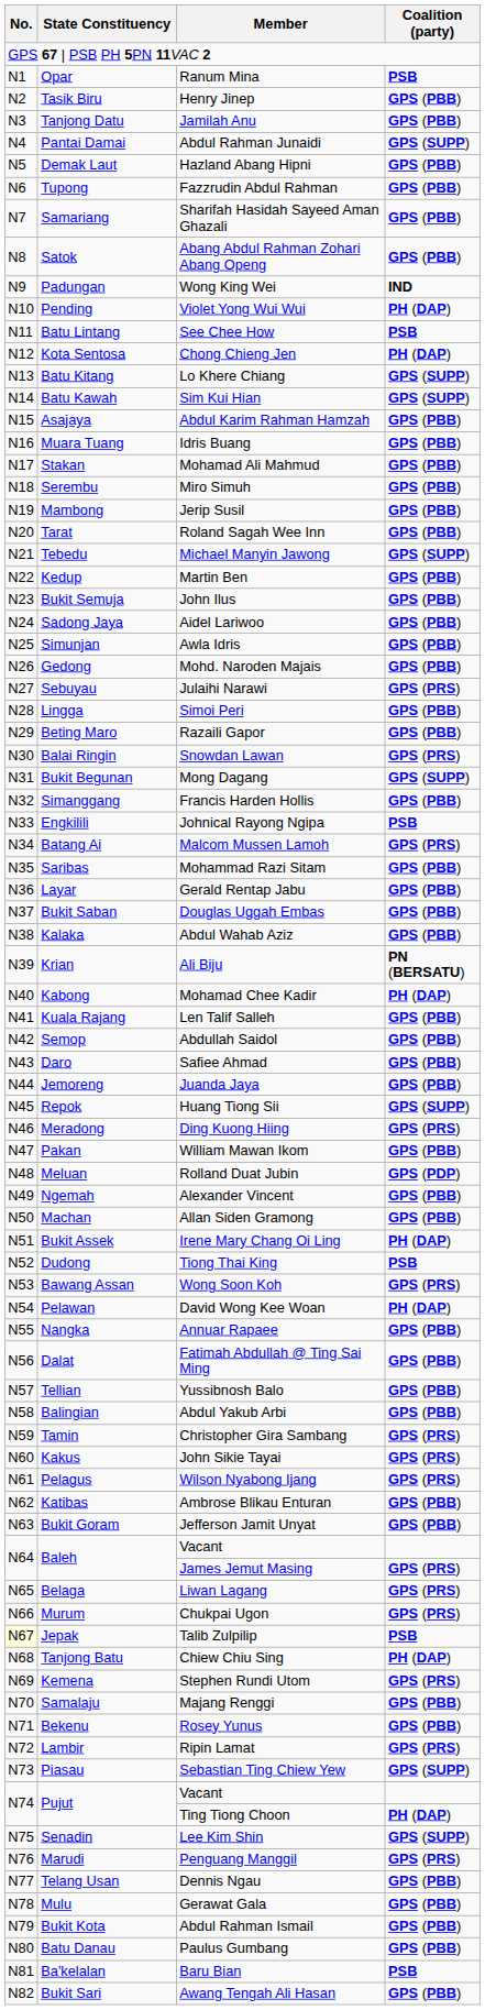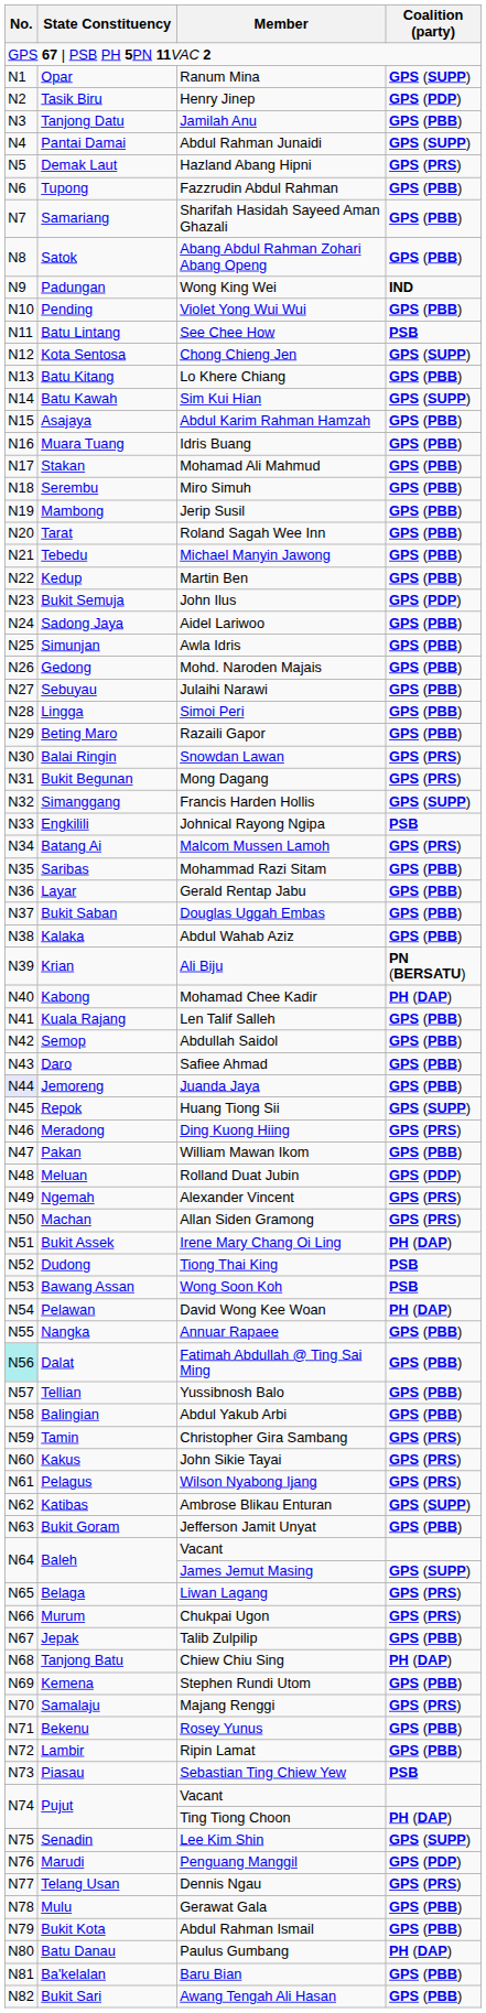Ranum Mina | Coalition (party): PSB -> GPS (SUPP)
Henry Jinep | Coalition (party): GPS (PBB) -> GPS (PDP)
Hazland Abang Hipni | Coalition (party): GPS (PBB) -> GPS (PRS)
Violet Yong Wui Wui | Coalition (party): PH (DAP) -> GPS (PBB)
Chong Chieng Jen | Coalition (party): PH (DAP) -> GPS (SUPP)
Lo Khere Chiang | Coalition (party): GPS (SUPP) -> GPS (PBB)
Michael Manyin Jawong | Coalition (party): GPS (SUPP) -> GPS (PBB)
John Ilus | Coalition (party): GPS (PBB) -> GPS (PDP)
Julaihi Narawi | Coalition (party): GPS (PRS) -> GPS (PBB)
Mong Dagang | Coalition (party): GPS (SUPP) -> GPS (PRS)
Francis Harden Hollis | Coalition (party): GPS (PBB) -> GPS (SUPP)
Juanda Jaya | No.: no background -> lavender background
Alexander Vincent | Coalition (party): GPS (PBB) -> GPS (PRS)
Allan Siden Gramong | Coalition (party): GPS (PBB) -> GPS (PRS)
Wong Soon Koh | Coalition (party): GPS (PRS) -> PSB
Fatimah Abdullah @ Ting Sai Ming | No.: no background -> paleturquoise background
Ambrose Blikau Enturan | Coalition (party): GPS (PBB) -> GPS (SUPP)
James Jemut Masing | Coalition (party): GPS (PRS) -> GPS (SUPP)
Talib Zulpilip | No.: lightyellow background -> no background
Talib Zulpilip | Coalition (party): PSB -> GPS (PBB)
Stephen Rundi Utom | Coalition (party): GPS (PRS) -> GPS (PBB)
Majang Renggi | Coalition (party): GPS (PBB) -> GPS (PRS)
Ripin Lamat | Coalition (party): GPS (PRS) -> GPS (PBB)
Sebastian Ting Chiew Yew | Coalition (party): GPS (SUPP) -> PSB
Penguang Manggil | Coalition (party): GPS (PRS) -> GPS (PDP)
Dennis Ngau | Coalition (party): GPS (PBB) -> GPS (PRS)
Paulus Gumbang | Coalition (party): GPS (PBB) -> PH (DAP)
Baru Bian | Coalition (party): PSB -> GPS (PBB)
